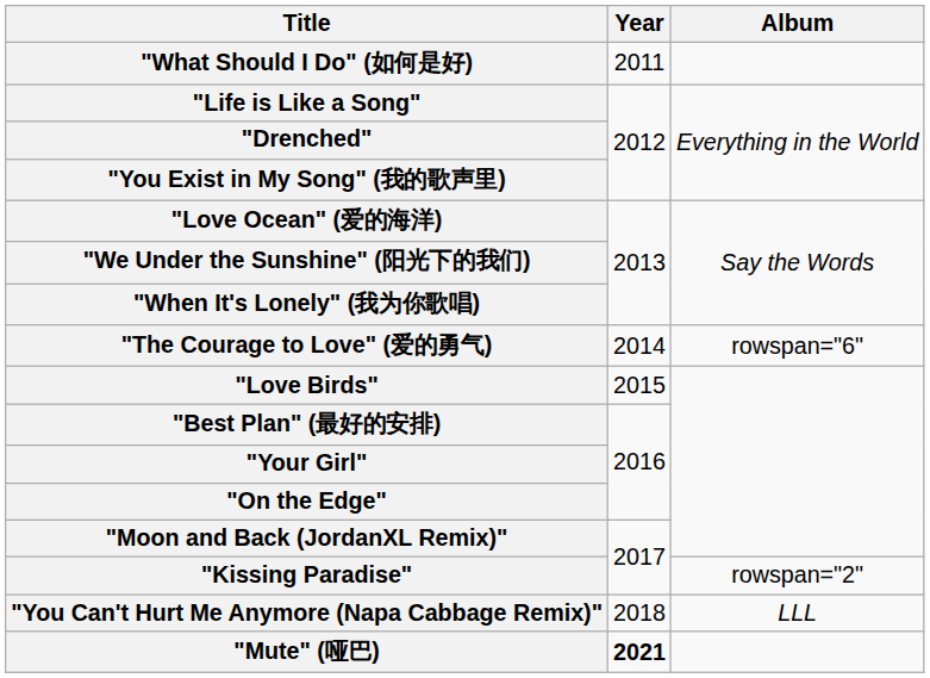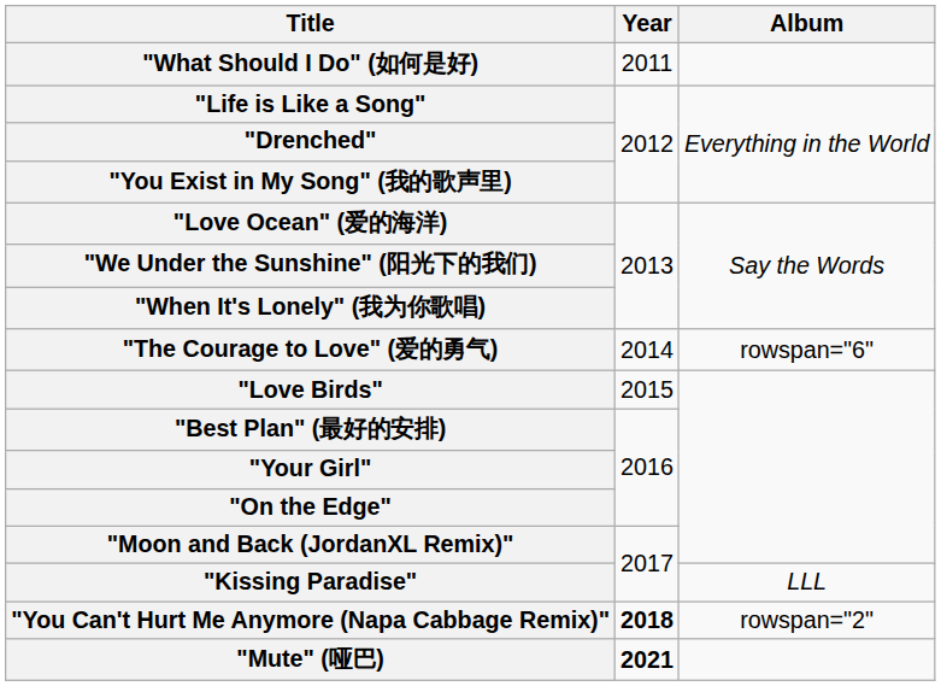"Kissing Paradise" | Album: rowspan="2" -> LLL
"You Can't Hurt Me Anymore (Napa Cabbage Remix)" | Year: normal -> bold
"You Can't Hurt Me Anymore (Napa Cabbage Remix)" | Album: LLL -> rowspan="2"
